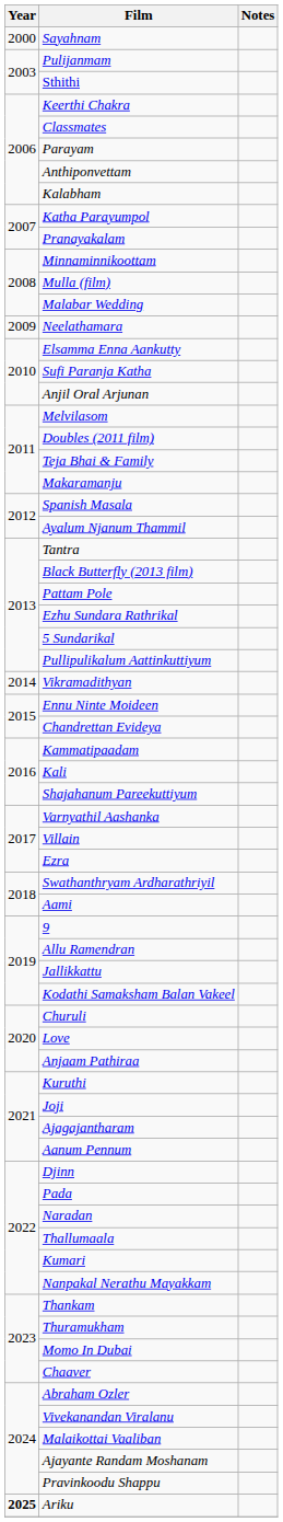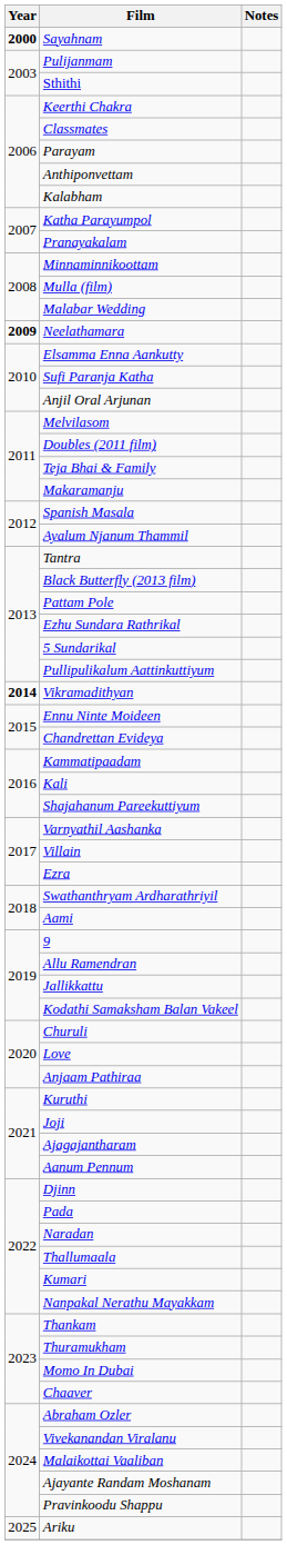Sayahnam | Year: normal -> bold
Neelathamara | Year: normal -> bold
Vikramadithyan | Year: normal -> bold
Ariku | Year: bold -> normal
